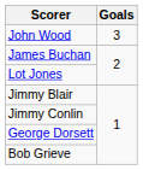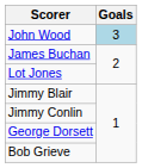John Wood | Goals: no background -> lightblue background
